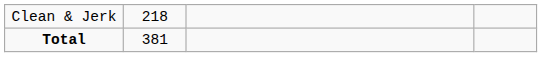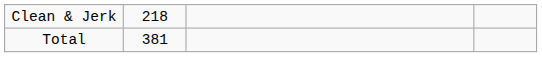row 2 | column 1: bold -> normal
